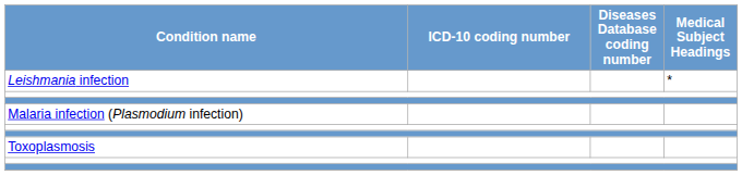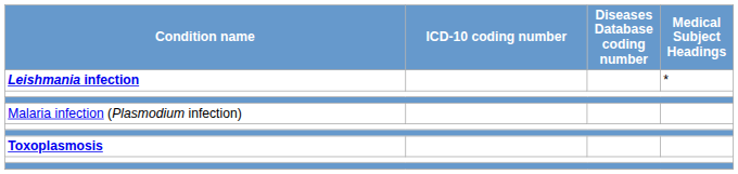Leishmania infection | Condition name: normal -> bold
Toxoplasmosis | Condition name: normal -> bold
